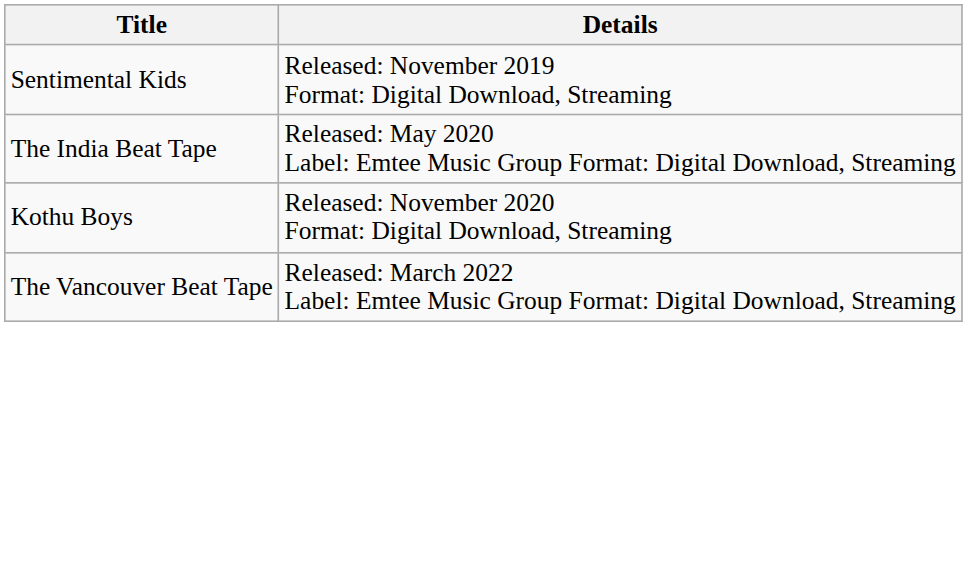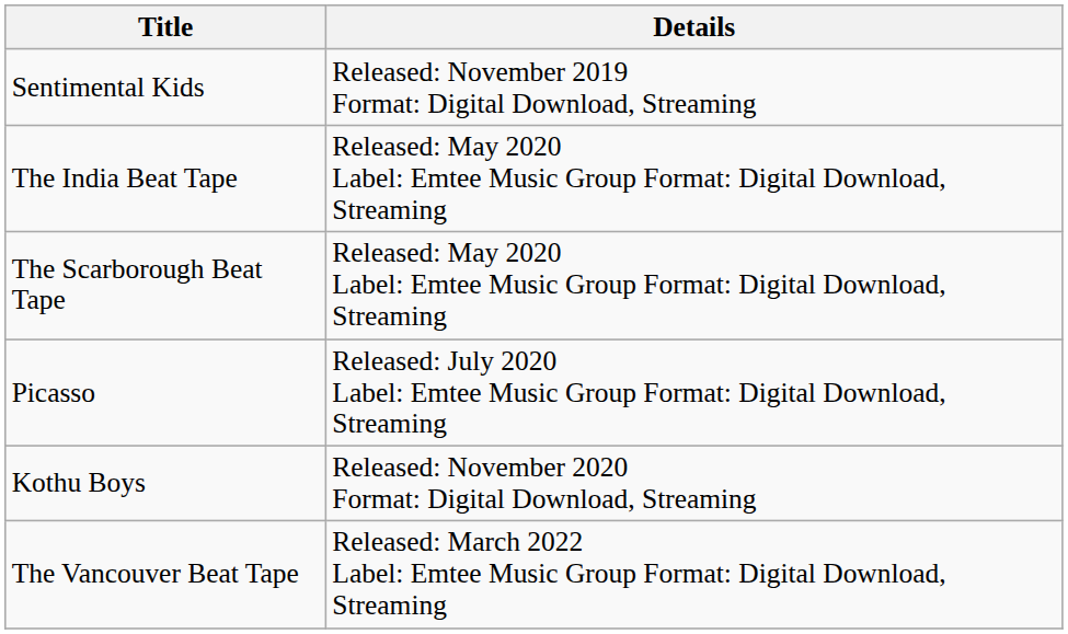+ row: The Scarborough Beat Tape | Released: May 2020 Label: Emtee Music Group Format: Digital Download, Streaming
+ row: Picasso | Released: July 2020 Label: Emtee Music Group Format: Digital Download, Streaming
